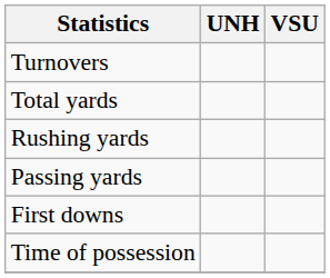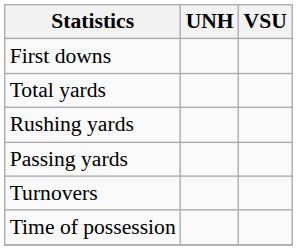rows swapped: First downs <-> Turnovers
